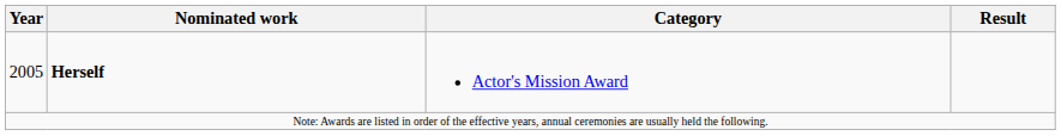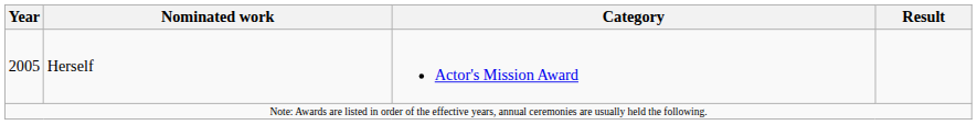2005 | Nominated work: bold -> normal
